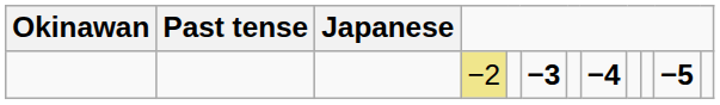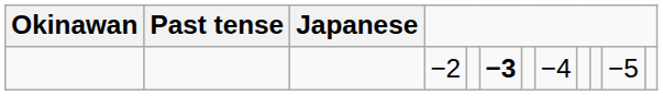row 2 | column 4: khaki background -> no background
row 2 | column 8: bold -> normal
row 2 | column 11: bold -> normal
